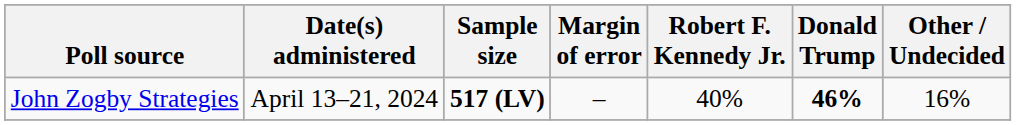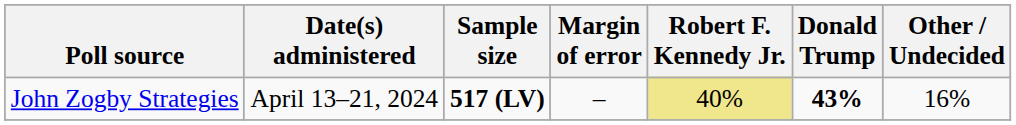John Zogby Strategies | Robert F. Kennedy Jr.: no background -> khaki background
John Zogby Strategies | Donald Trump: 46% -> 43%
